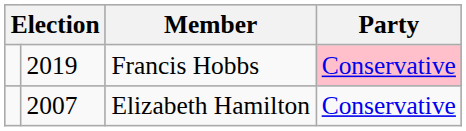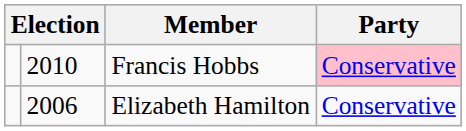Francis Hobbs | column 2: 2019 -> 2010
Elizabeth Hamilton | column 2: 2007 -> 2006
